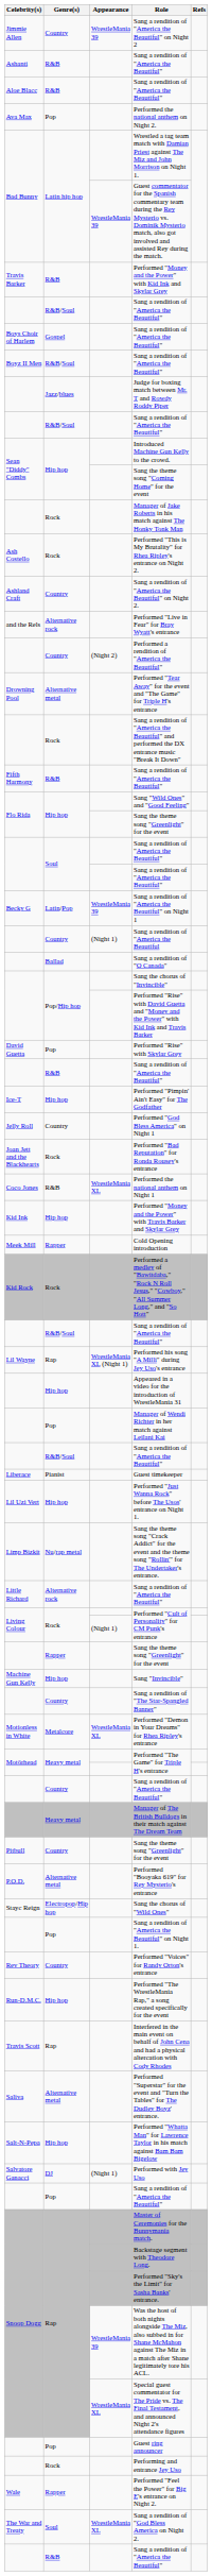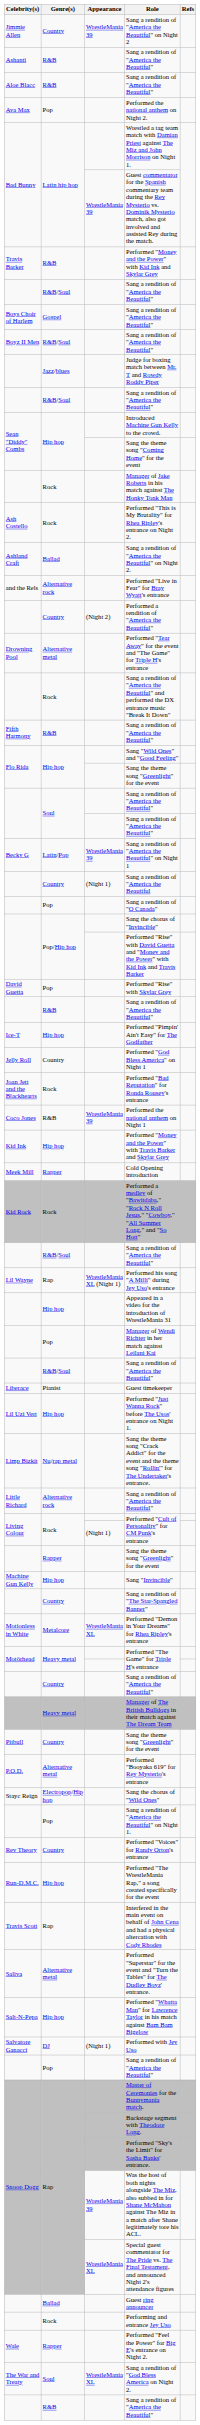Sang a rendition of "America the Beautiful" on Night 2. | Genre(s): Country -> Ballad
Sang a rendition of "O Canada" | Genre(s): Ballad -> Pop
Performed the national anthem on Night 1 | Appearance: WrestleMania XL -> WrestleMania 39
Guest ring announcer | Genre(s): Pop -> Ballad
